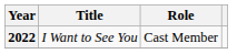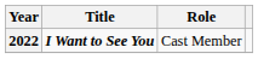2022 | Title: normal -> bold
